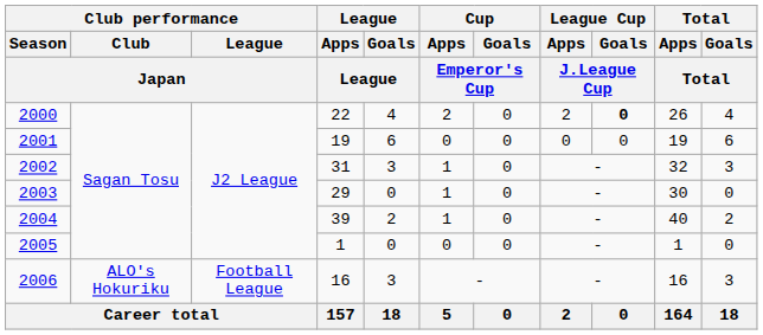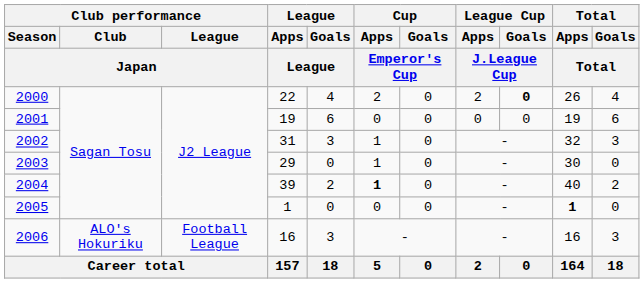2004 | Cup / Apps / Emperor's Cup: normal -> bold
2005 | Total / Apps / Total: normal -> bold
